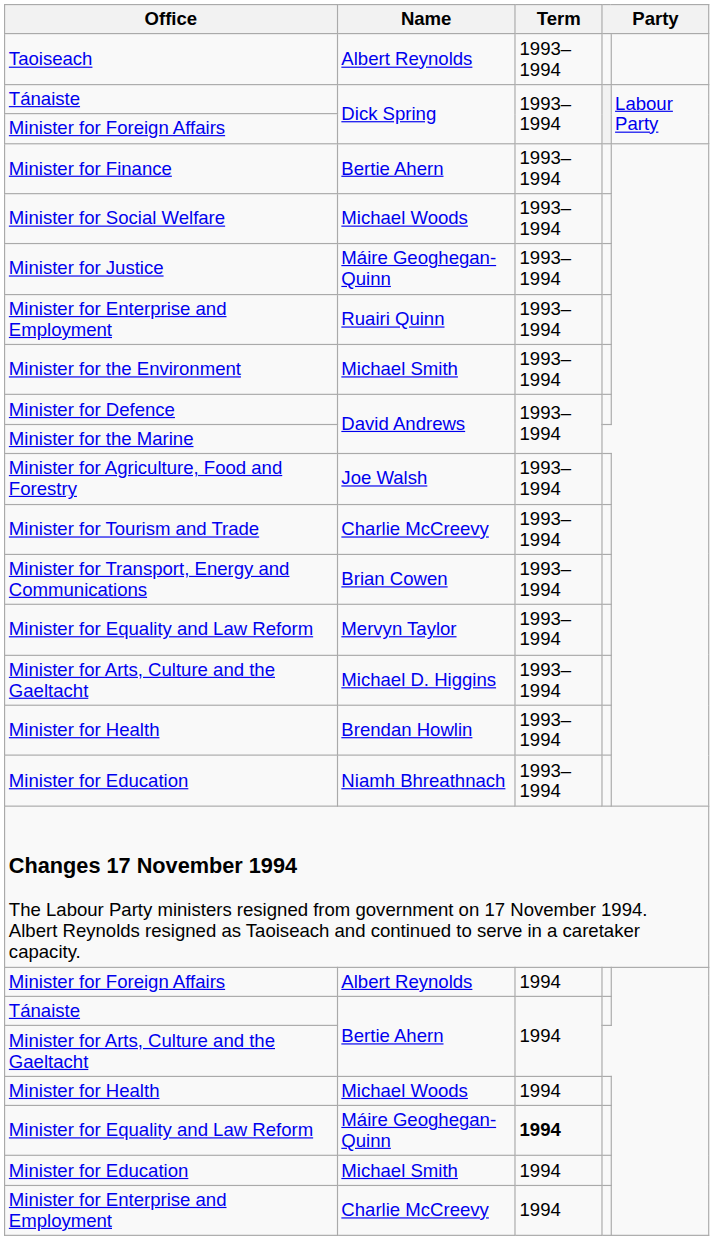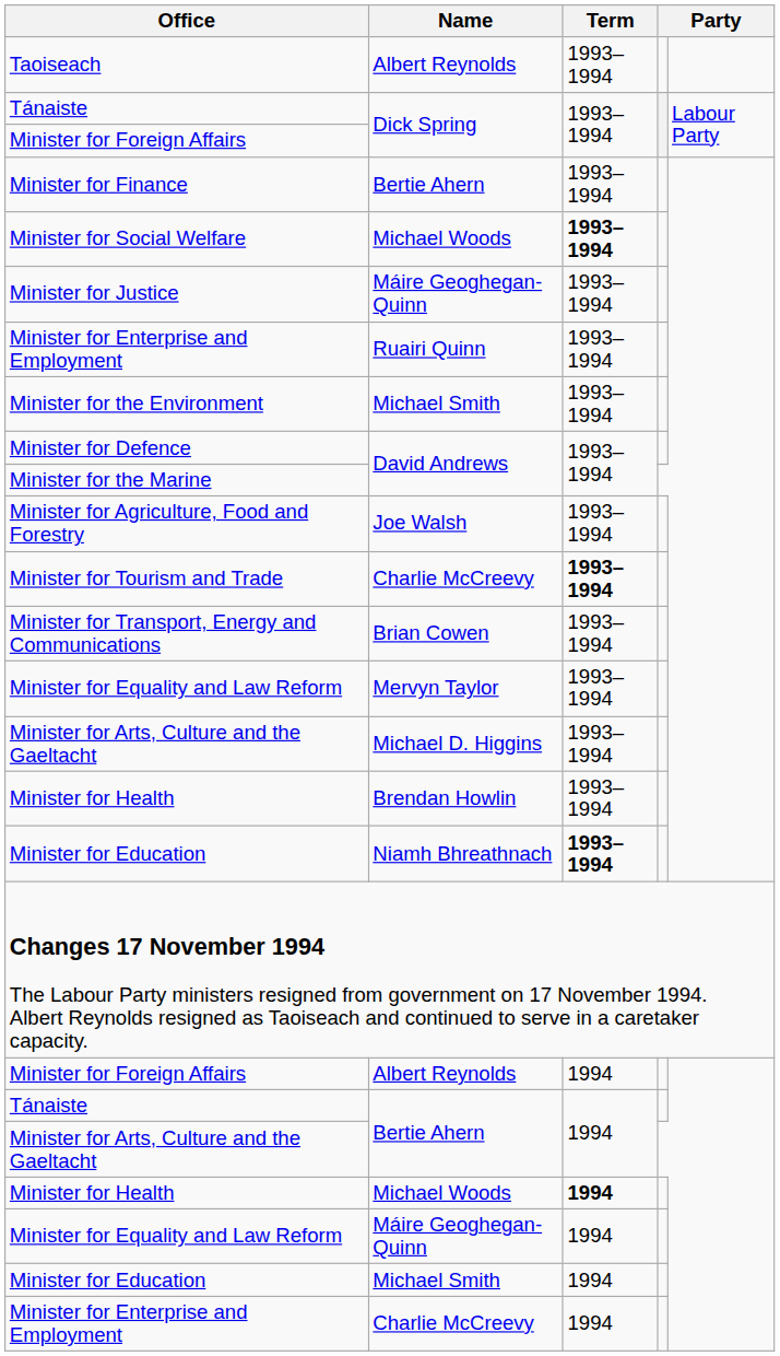Minister for Social Welfare | Term: normal -> bold
Minister for Tourism and Trade | Term: normal -> bold
Minister for Education / Niamh Bhreathnach | Term: normal -> bold
Minister for Health / Michael Woods | Term: normal -> bold
Minister for Equality and Law Reform / Máire Geoghegan-Quinn | Term: bold -> normal
